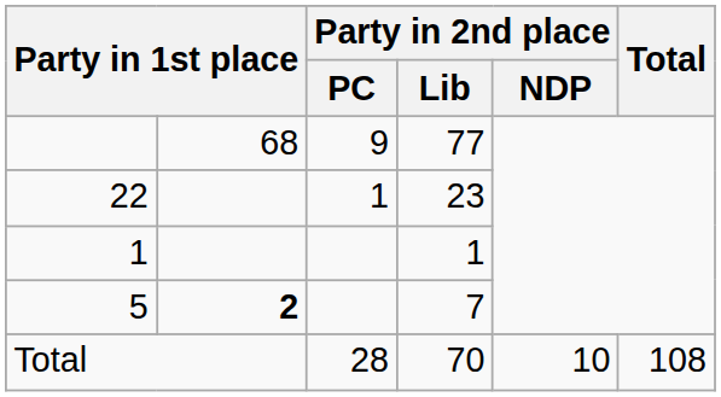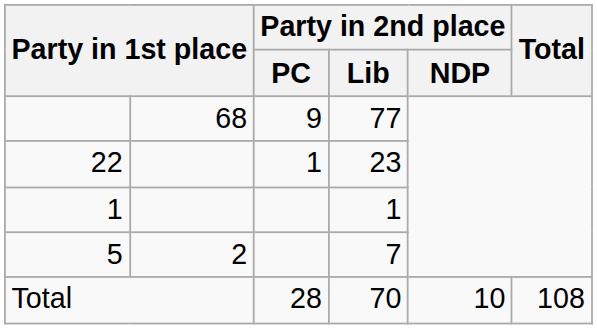5 | column 2: bold -> normal
